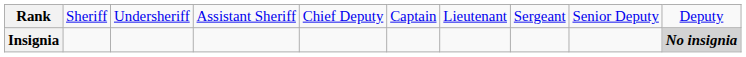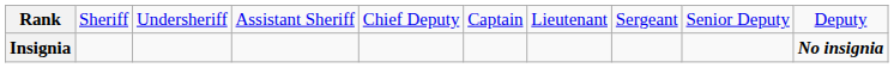Insignia | column 10: lightgrey background -> no background
